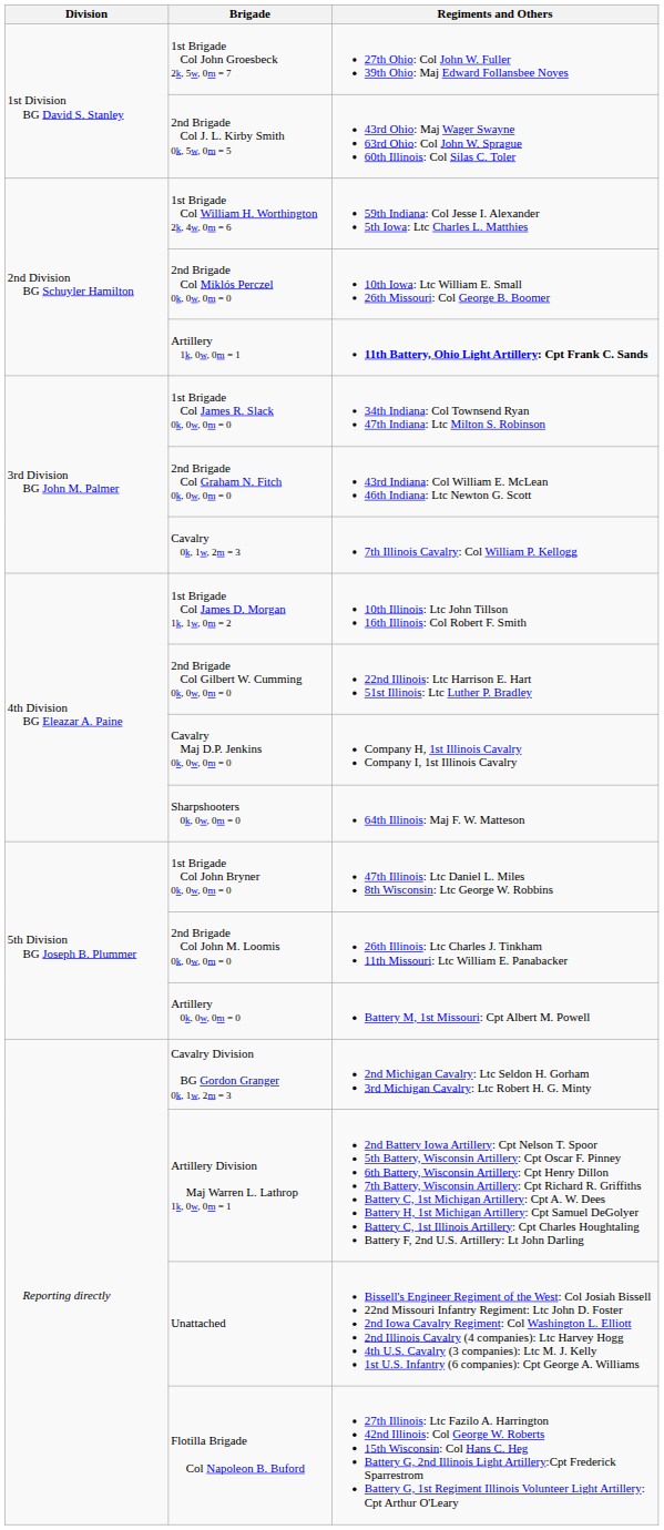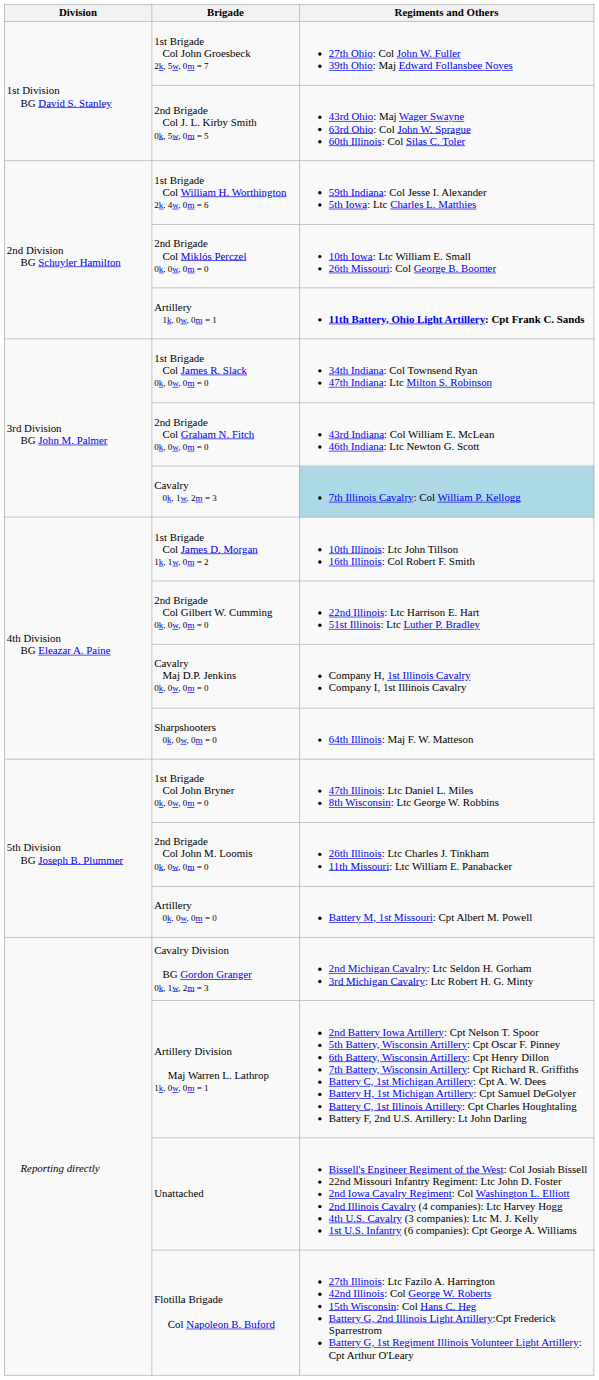Cavalry 0k, 1w, 2m = 3 | Regiments and Others: no background -> lightblue background
